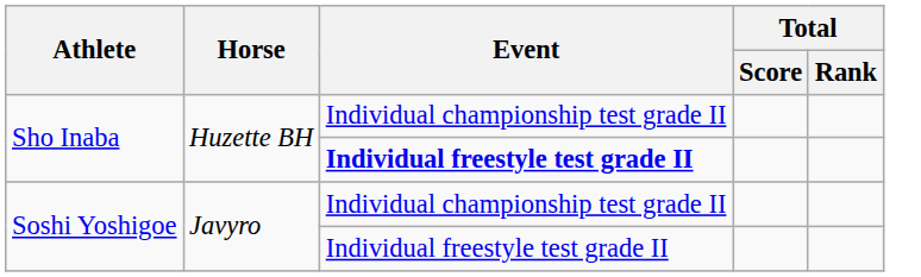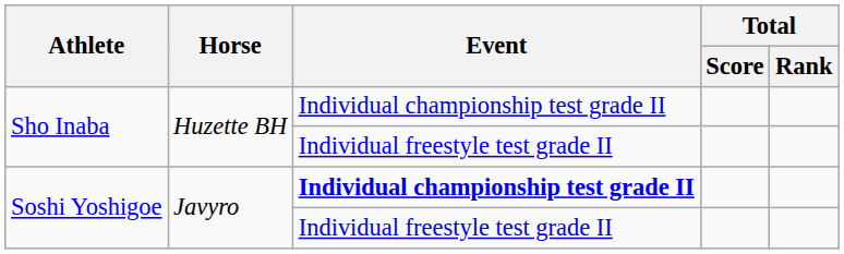Sho Inaba / Individual freestyle test grade II | Event: bold -> normal
Soshi Yoshigoe / Individual championship test grade II | Event: normal -> bold
